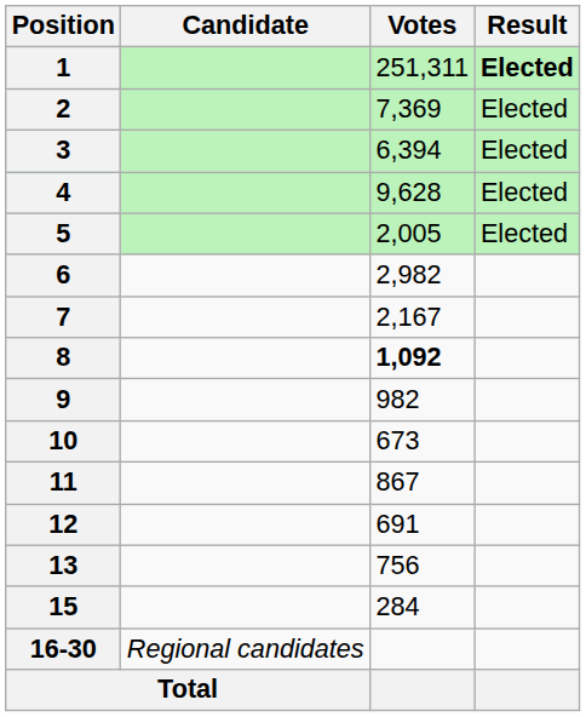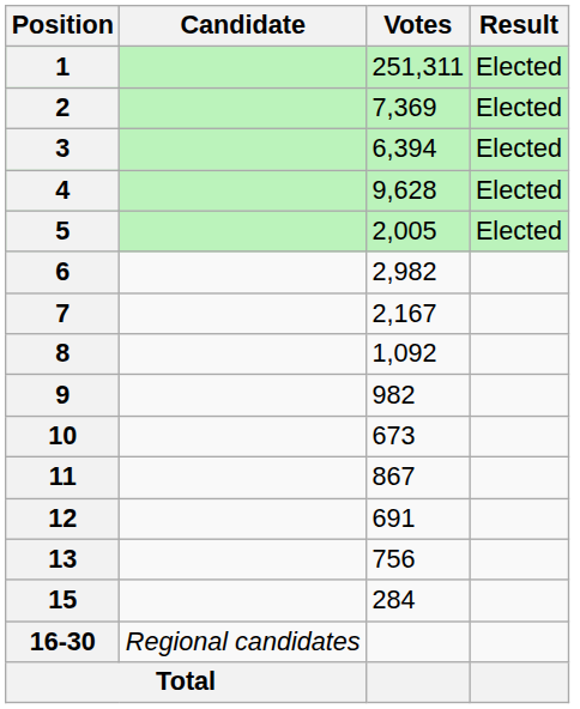1 | Result: bold -> normal
8 | Votes: bold -> normal
